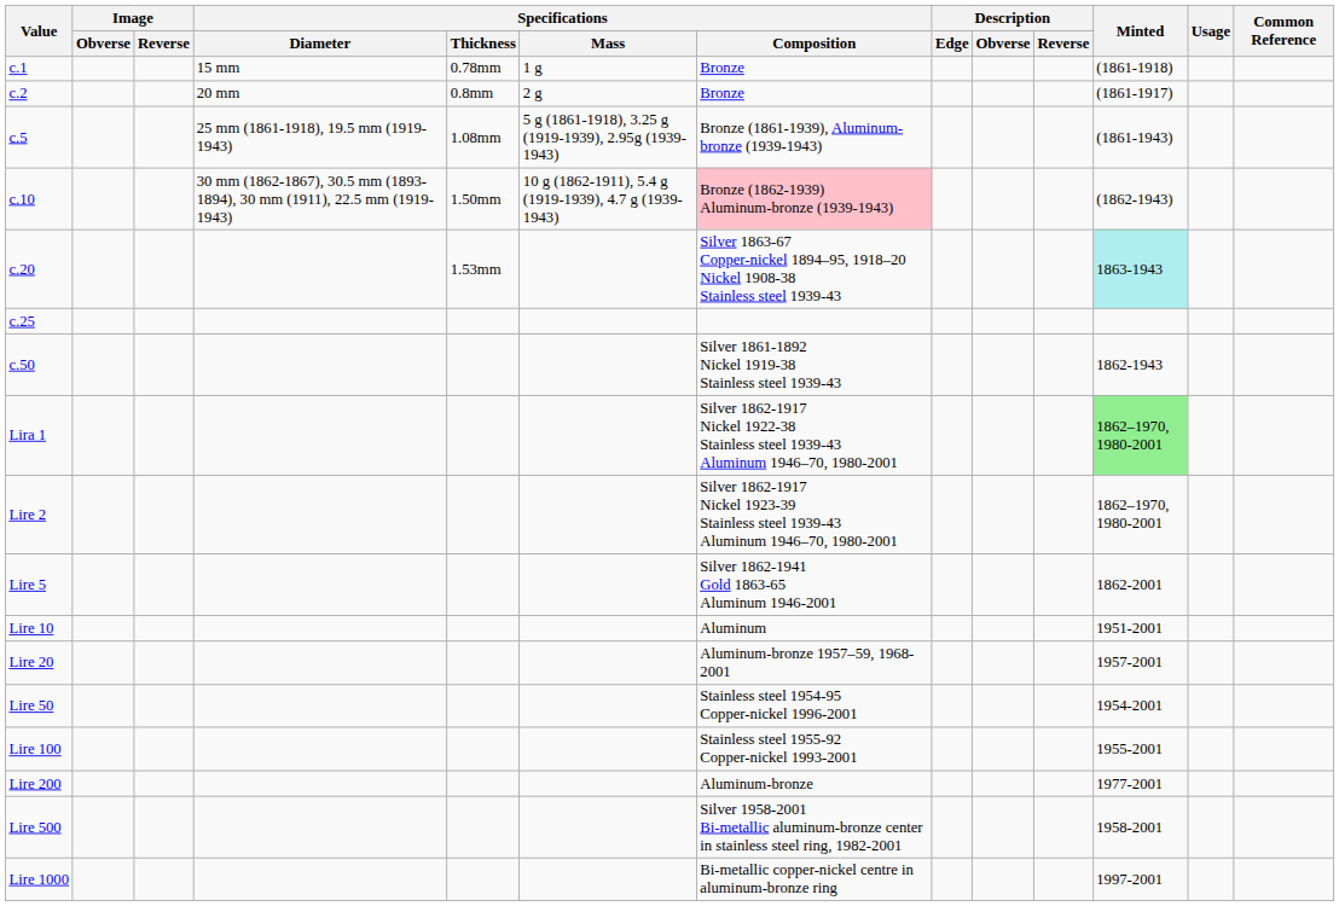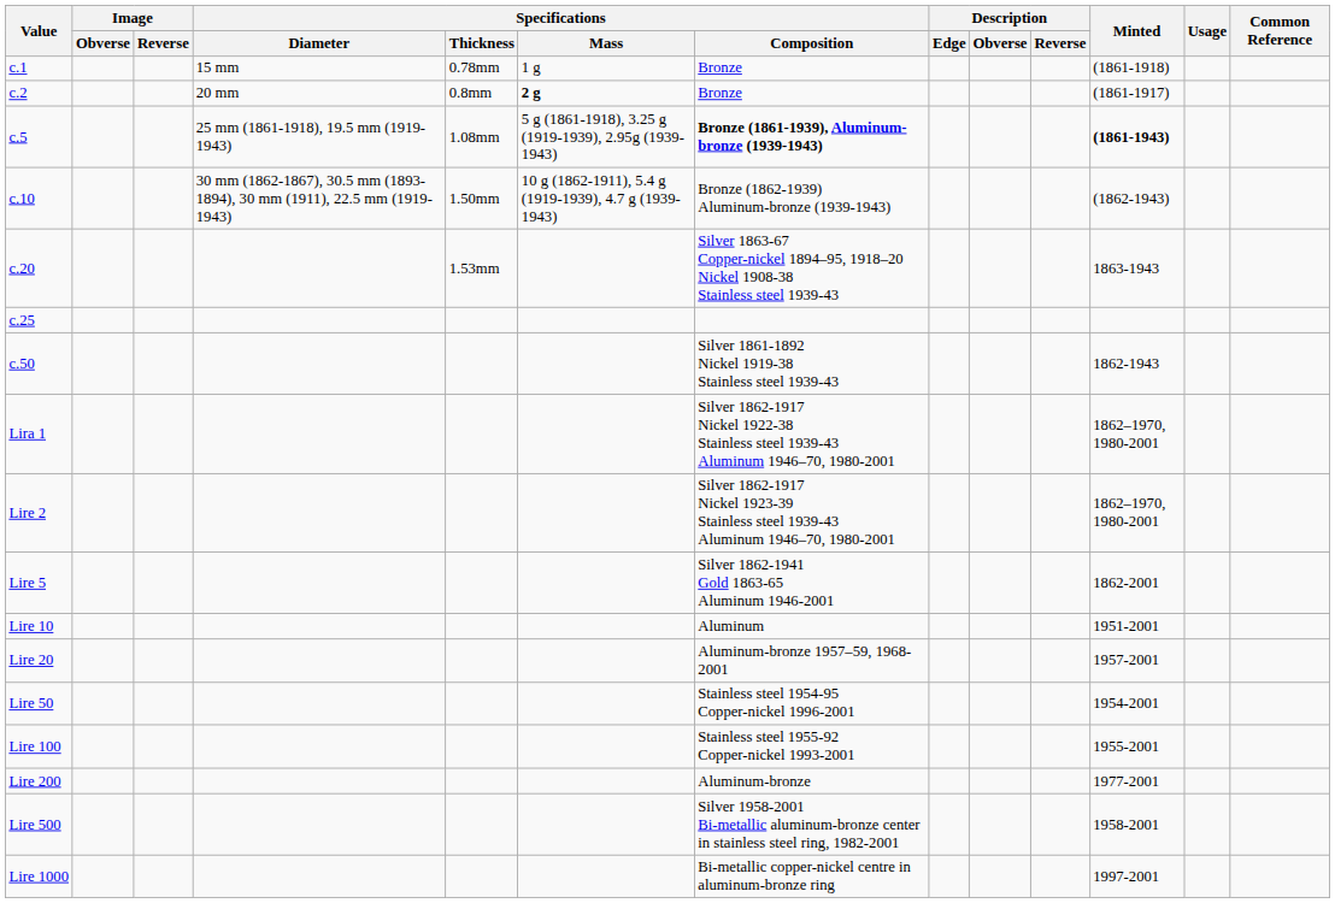c.2 | Specifications / Mass: normal -> bold
c.5 | Specifications / Composition: normal -> bold
c.5 | Minted: normal -> bold
c.10 | Specifications / Composition: pink background -> no background
c.20 | Minted: paleturquoise background -> no background
Lira 1 | Minted: lightgreen background -> no background
